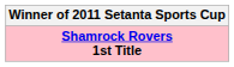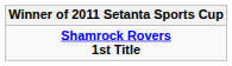row 2 | column 1: pink background -> no background
